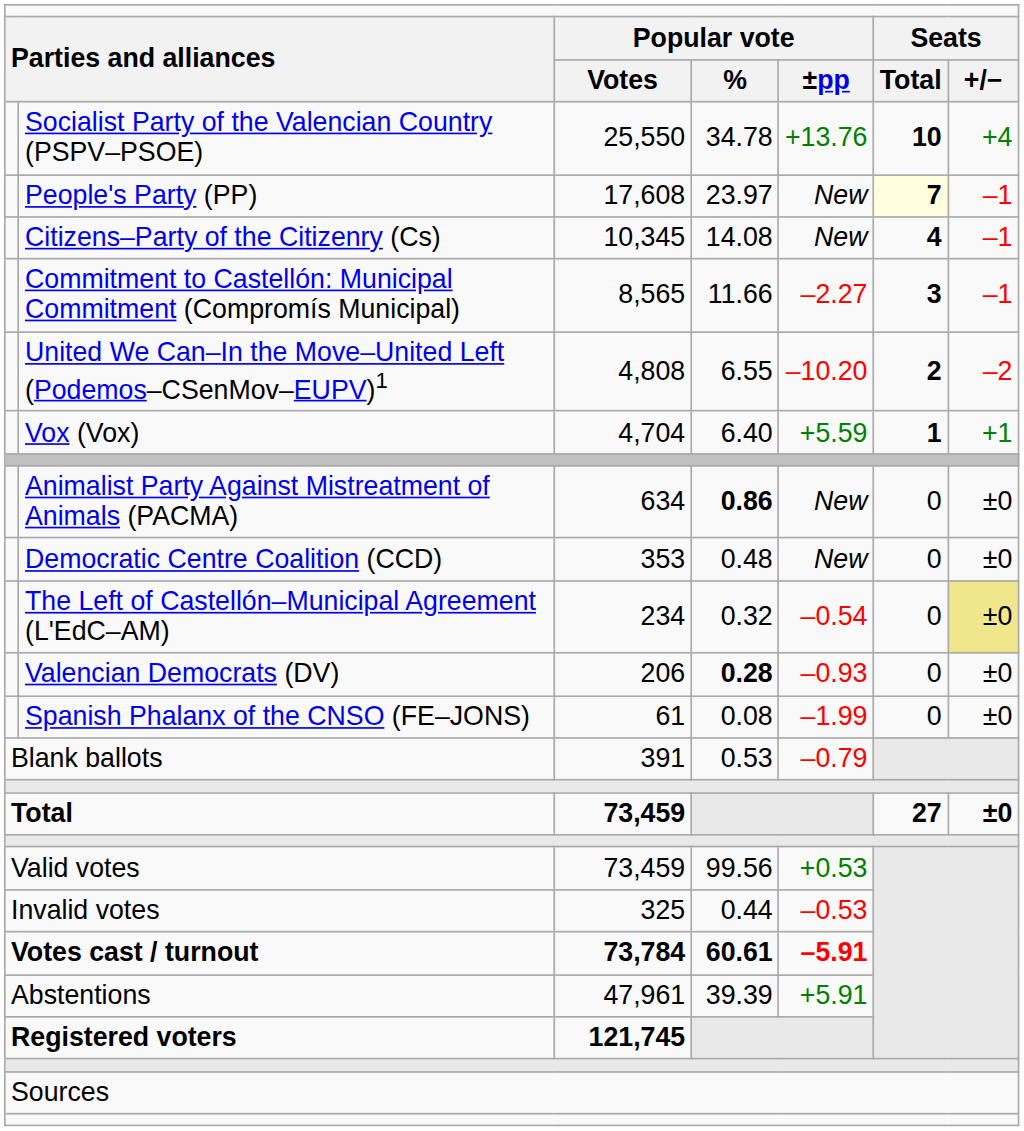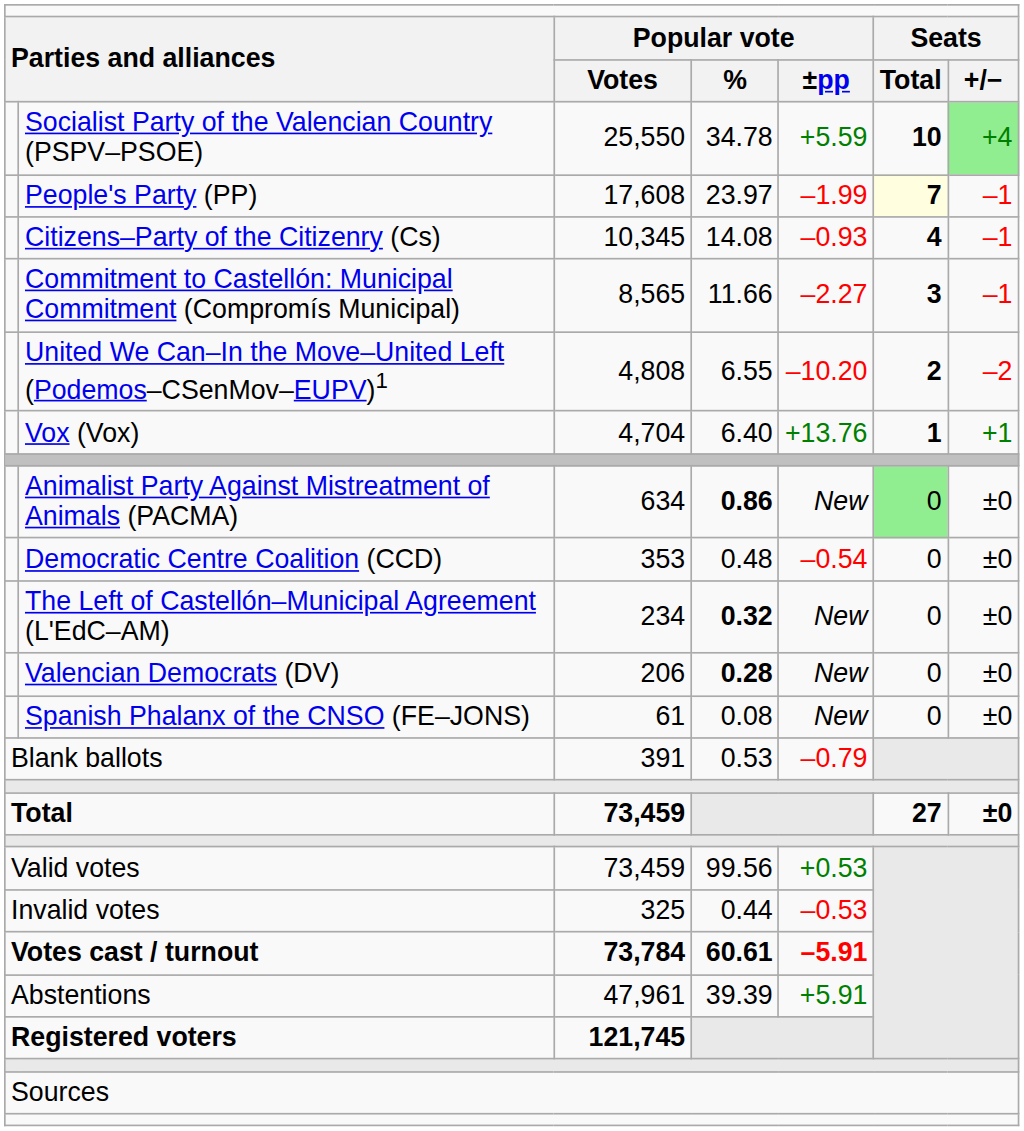Socialist Party of the Valencian Country (PSPV–PSOE) | column 5: +13.76 -> +5.59
Socialist Party of the Valencian Country (PSPV–PSOE) | column 7: no background -> lightgreen background
People's Party (PP) | column 5: New -> –1.99
Citizens–Party of the Citizenry (Cs) | column 5: New -> –0.93
Vox (Vox) | column 5: +5.59 -> +13.76
Animalist Party Against Mistreatment of Animals (PACMA) | column 6: no background -> lightgreen background
Democratic Centre Coalition (CCD) | column 5: New -> –0.54
The Left of Castellón–Municipal Agreement (L'EdC–AM) | column 4: normal -> bold
The Left of Castellón–Municipal Agreement (L'EdC–AM) | column 5: –0.54 -> New
The Left of Castellón–Municipal Agreement (L'EdC–AM) | column 7: khaki background -> no background
Valencian Democrats (DV) | column 5: –0.93 -> New
Spanish Phalanx of the CNSO (FE–JONS) | column 5: –1.99 -> New
